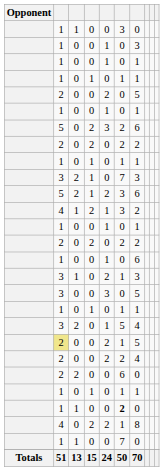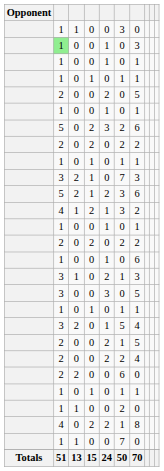row 3 | column 2: no background -> lightgreen background
row 21 | column 2: khaki background -> no background
row 25 | column 6: bold -> normal
